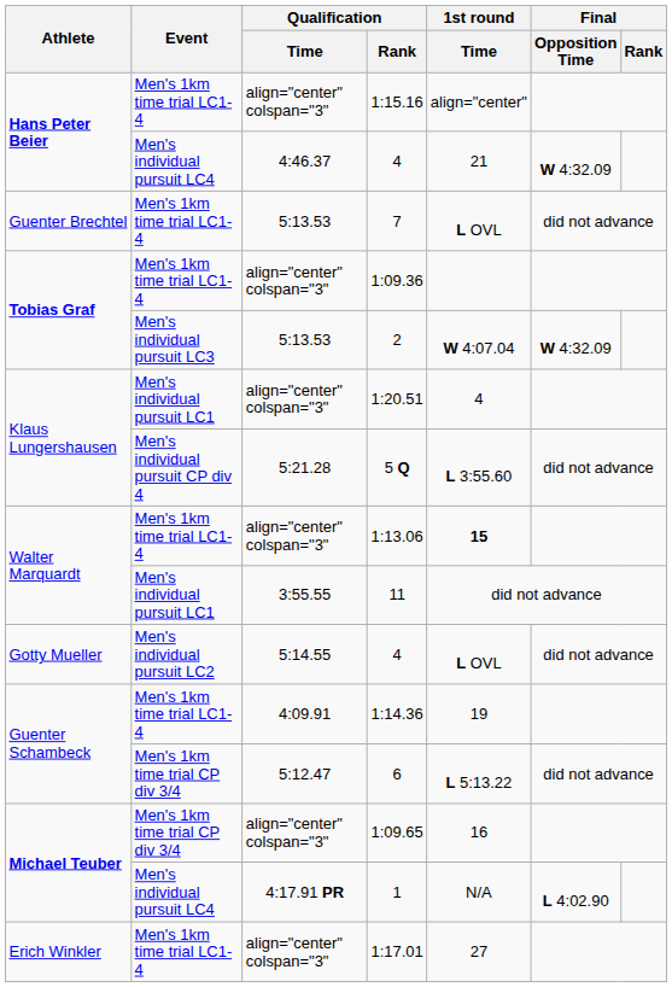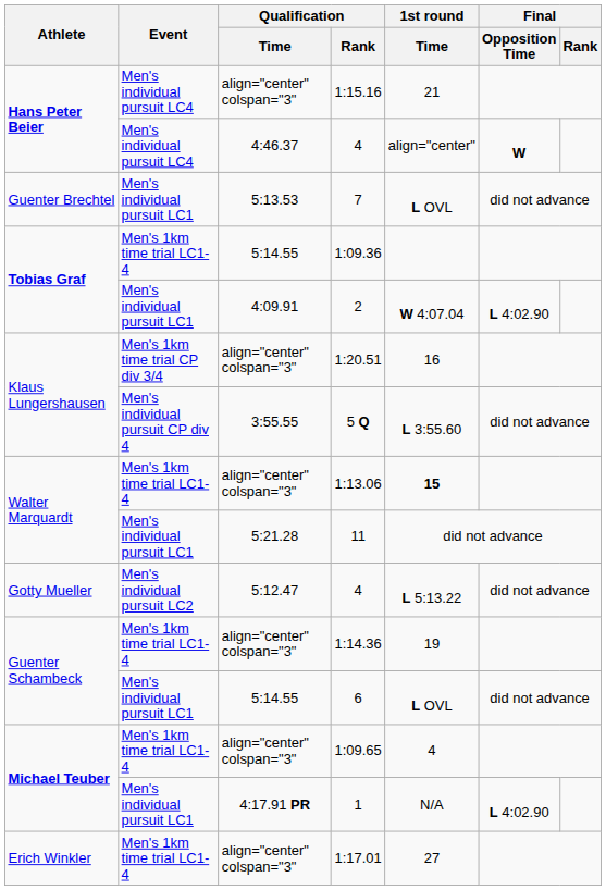1:15.16 | Event: Men's 1km time trial LC1-4 -> Men's individual pursuit LC4
1:15.16 | 1st round / Time: align="center" -> 21
Hans Peter Beier / 4 | 1st round / Time: 21 -> align="center"
Hans Peter Beier / 4 | Final / Opposition Time: W 4:32.09 -> W
7 | Event: Men's 1km time trial LC1-4 -> Men's individual pursuit LC1
1:09.36 | Qualification / Time: align="center" colspan="3" -> 5:14.55
2 | Event: Men's individual pursuit LC3 -> Men's individual pursuit LC1
2 | Qualification / Time: 5:13.53 -> 4:09.91
2 | Final / Opposition Time: W 4:32.09 -> L 4:02.90
1:20.51 | Event: Men's individual pursuit LC1 -> Men's 1km time trial CP div 3/4
1:20.51 | 1st round / Time: 4 -> 16
5 Q | Qualification / Time: 5:21.28 -> 3:55.55
11 | Qualification / Time: 3:55.55 -> 5:21.28
Gotty Mueller / 4 | Qualification / Time: 5:14.55 -> 5:12.47
Gotty Mueller / 4 | 1st round / Time: L OVL -> L 5:13.22
1:14.36 | Qualification / Time: 4:09.91 -> align="center" colspan="3"
6 | Event: Men's 1km time trial CP div 3/4 -> Men's individual pursuit LC1
6 | Qualification / Time: 5:12.47 -> 5:14.55
6 | 1st round / Time: L 5:13.22 -> L OVL
1:09.65 | Event: Men's 1km time trial CP div 3/4 -> Men's 1km time trial LC1-4
1:09.65 | 1st round / Time: 16 -> 4
1 | Event: Men's individual pursuit LC4 -> Men's individual pursuit LC1
